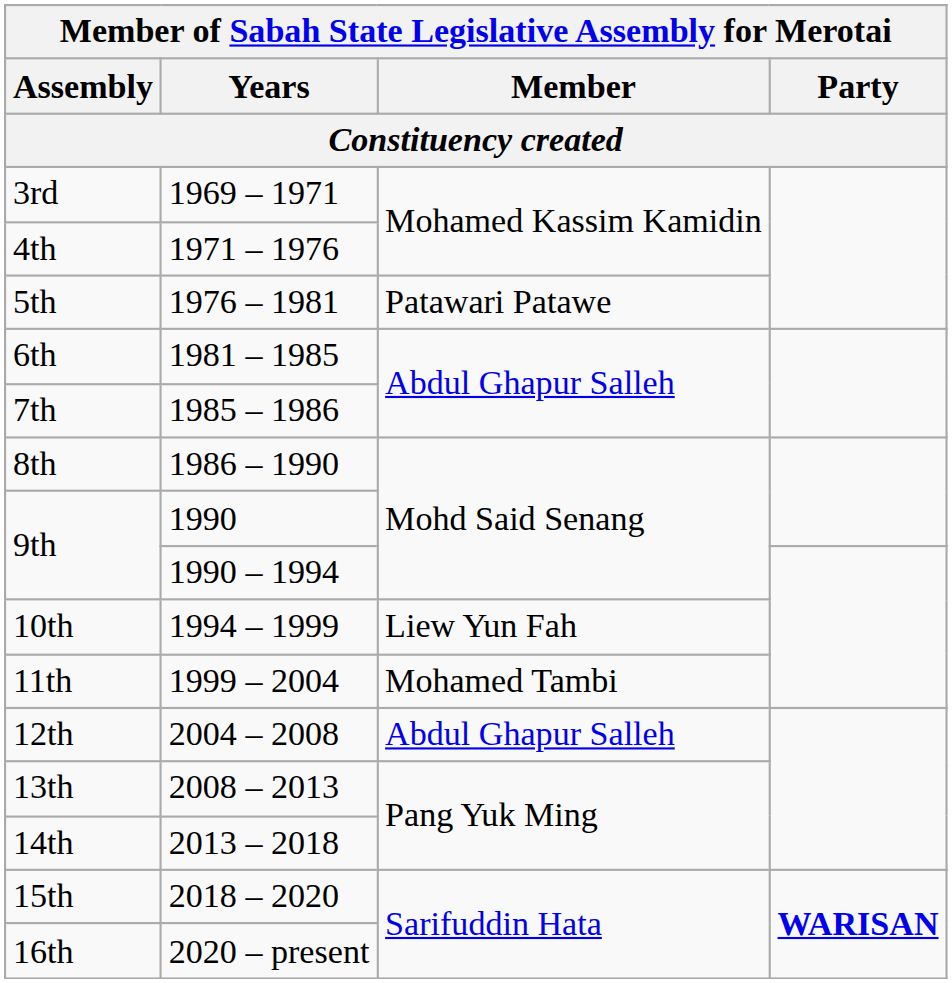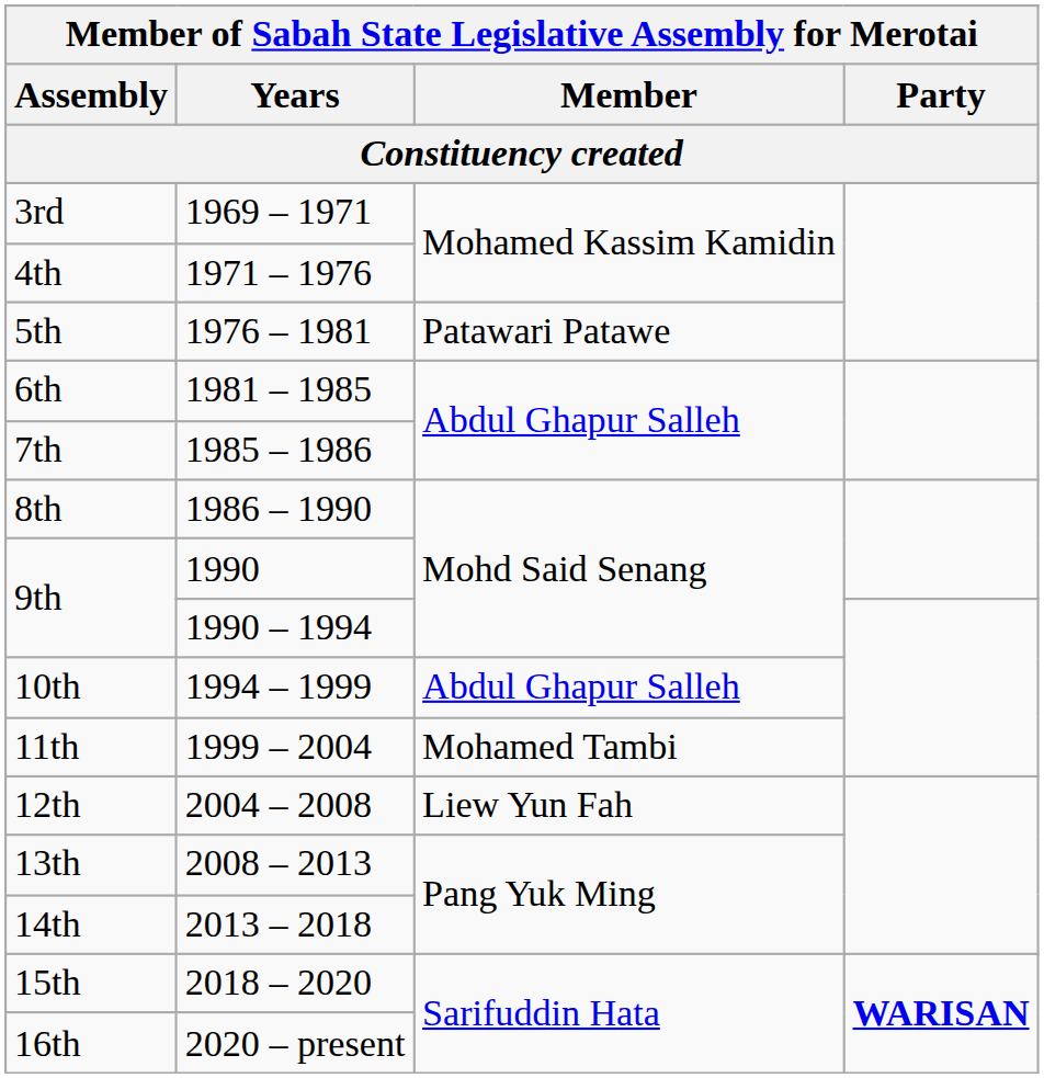10th | Member: Liew Yun Fah -> Abdul Ghapur Salleh
12th | Member: Abdul Ghapur Salleh -> Liew Yun Fah
